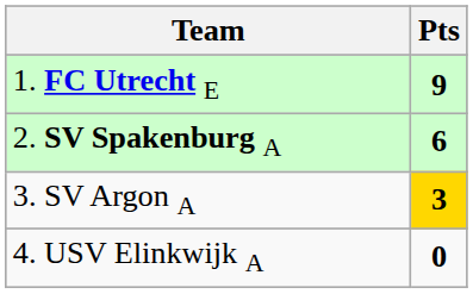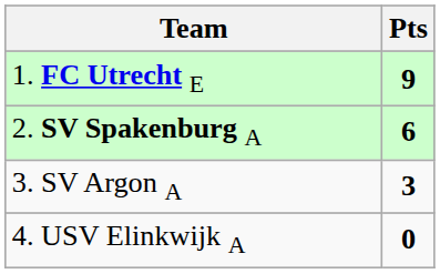3. SV Argon A | Pts: gold background -> no background
